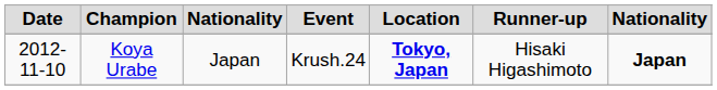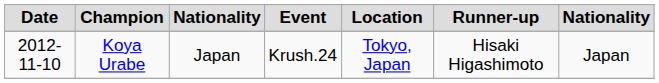Koya Urabe | Location: bold -> normal
Koya Urabe | column 7: bold -> normal
